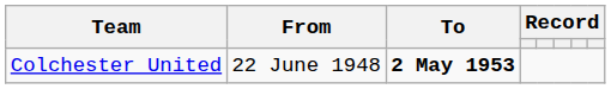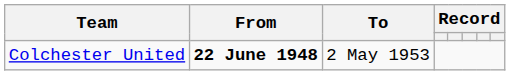Colchester United | From: normal -> bold
Colchester United | To: bold -> normal
